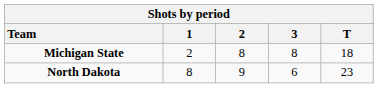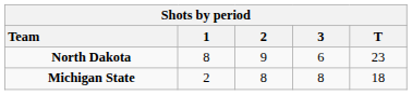rows swapped: Michigan State <-> North Dakota
